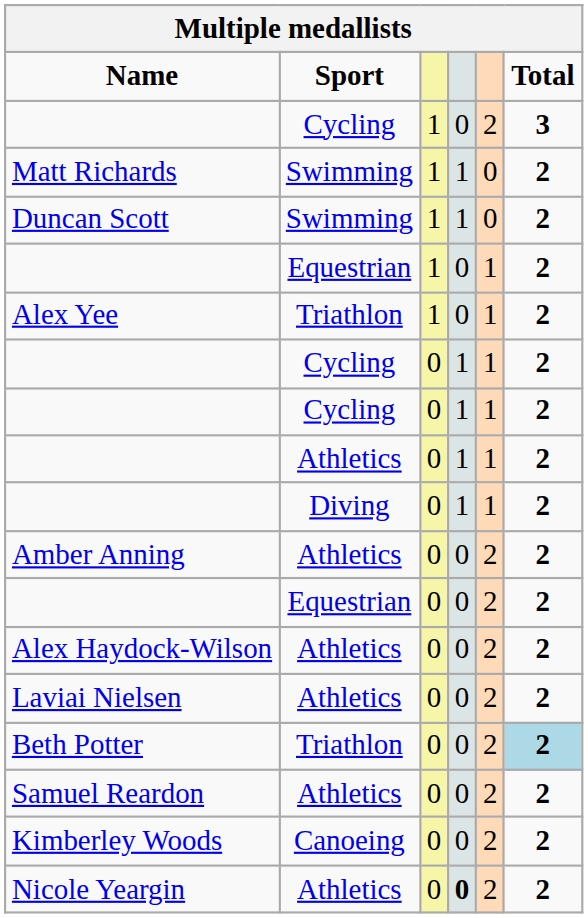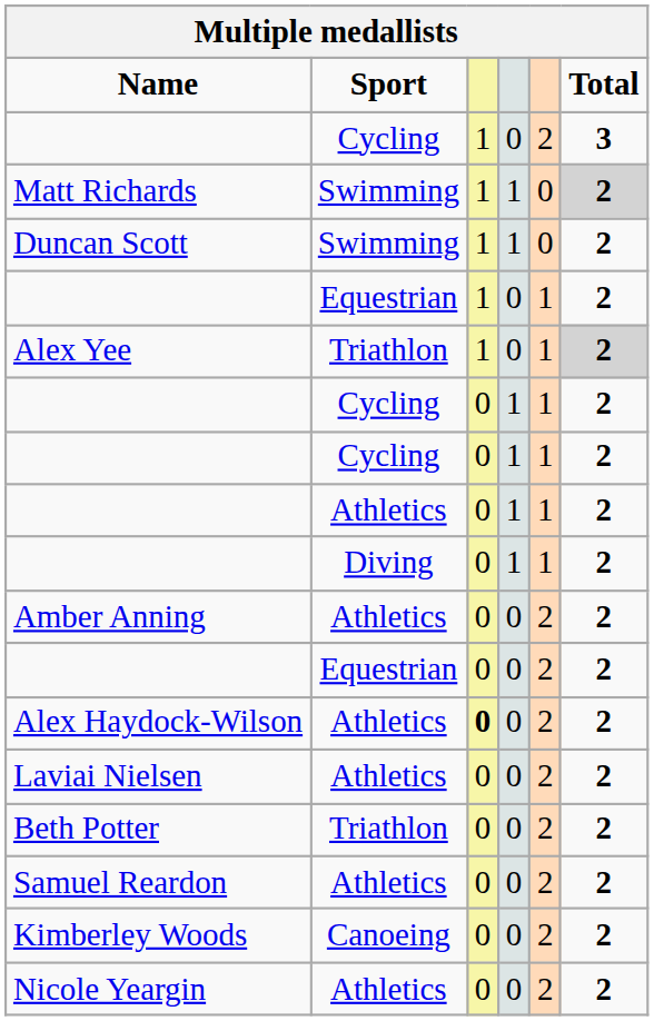Matt Richards | Total: no background -> lightgrey background
Alex Yee | Total: no background -> lightgrey background
Alex Haydock-Wilson | column 3: normal -> bold
Beth Potter | Total: lightblue background -> no background
Nicole Yeargin | column 4: bold -> normal
